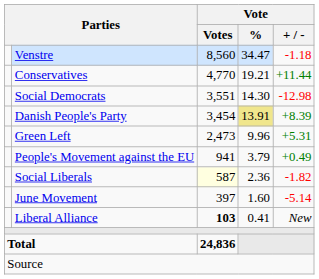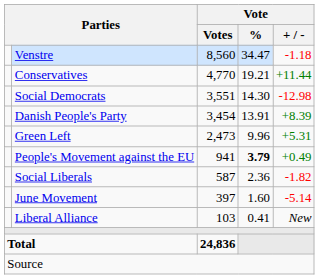Danish People's Party | Vote / %: khaki background -> no background
People's Movement against the EU | Vote / %: normal -> bold
Social Liberals | Vote / Votes: lightyellow background -> no background
Liberal Alliance | Vote / Votes: bold -> normal
